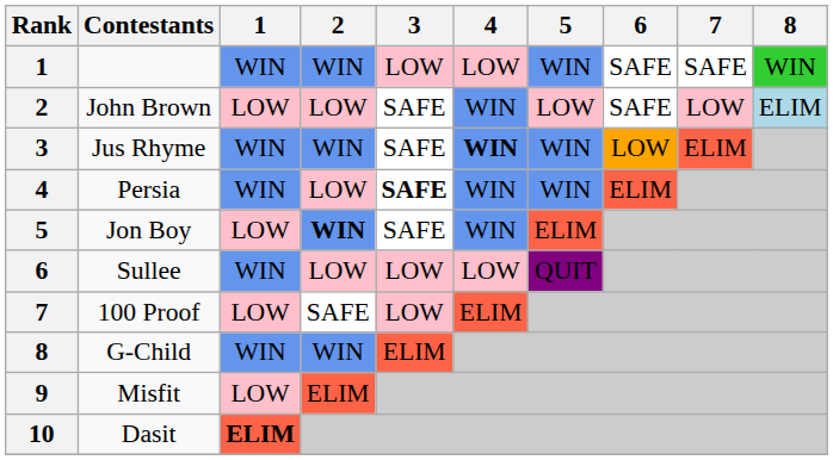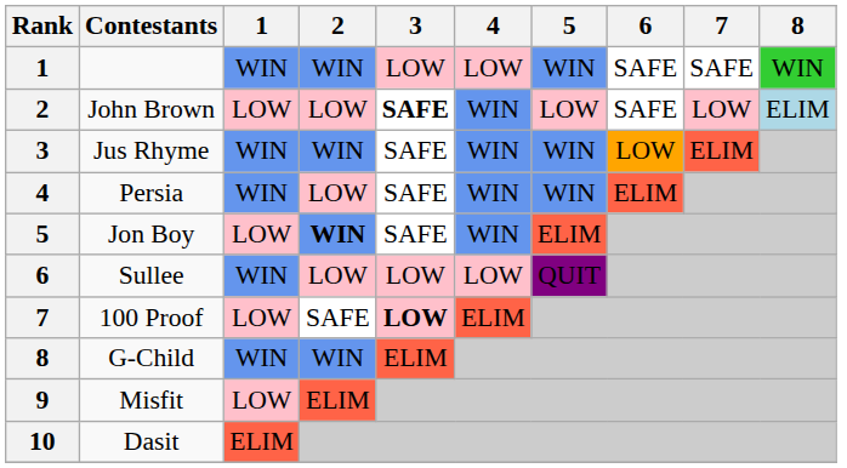John Brown | 3: normal -> bold
Jus Rhyme | 4: bold -> normal
Persia | 3: bold -> normal
100 Proof | 3: normal -> bold
Dasit | 1: bold -> normal
